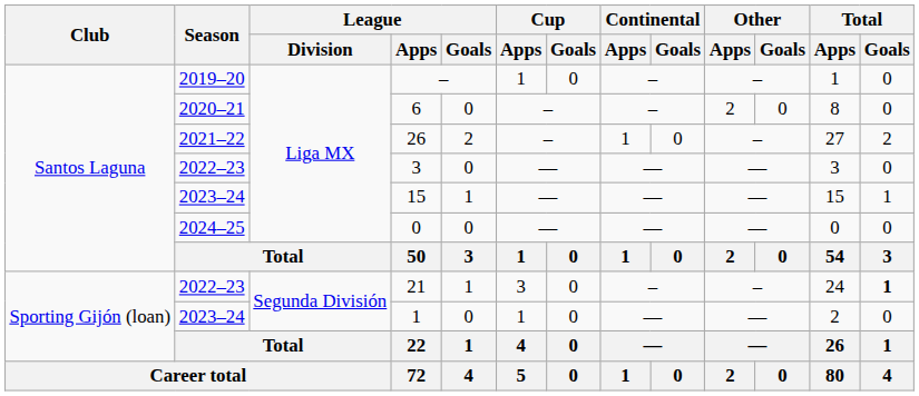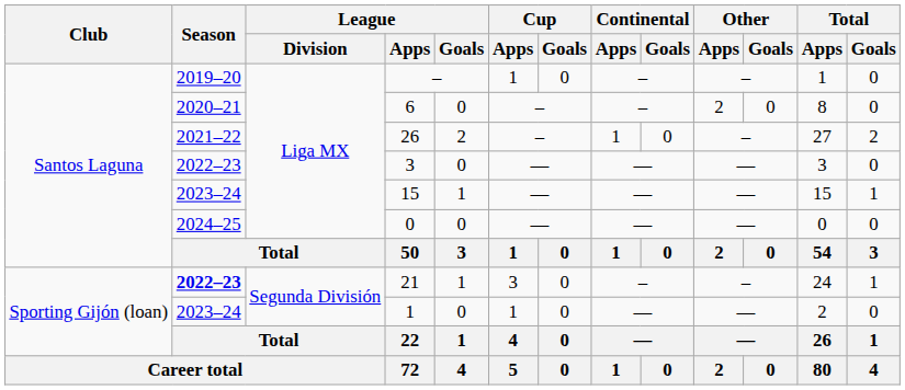21 | Season: normal -> bold
21 | Total / Goals: bold -> normal
